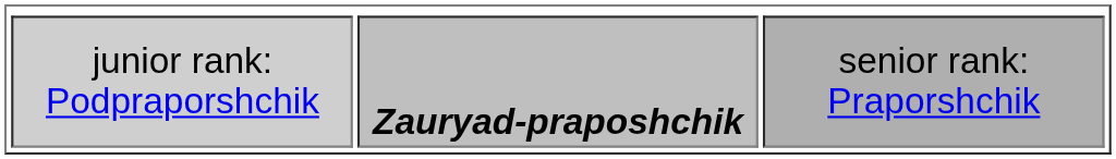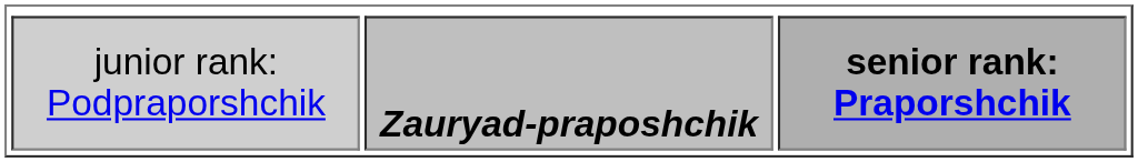junior rank: Podpraporshchik | column 3: normal -> bold
